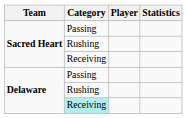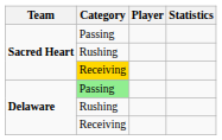Sacred Heart / Receiving | Category: no background -> gold background
Delaware / Passing | Category: no background -> lightgreen background
Delaware / Receiving | Category: paleturquoise background -> no background
